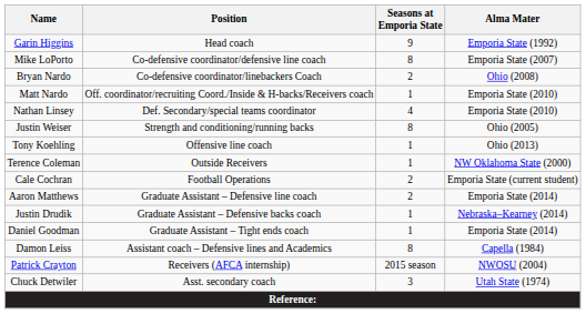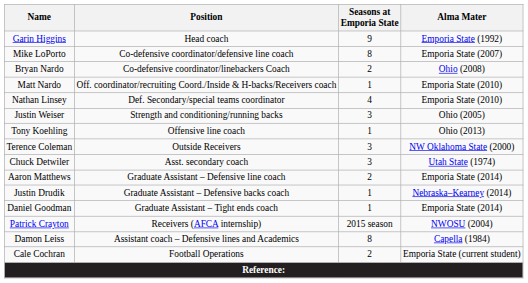Justin Weiser | Seasons at Emporia State: 8 -> 3
Terence Coleman | Seasons at Emporia State: 1 -> 3
rows swapped: Chuck Detwiler <-> Cale Cochran
rows swapped: Damon Leiss <-> Patrick Crayton
